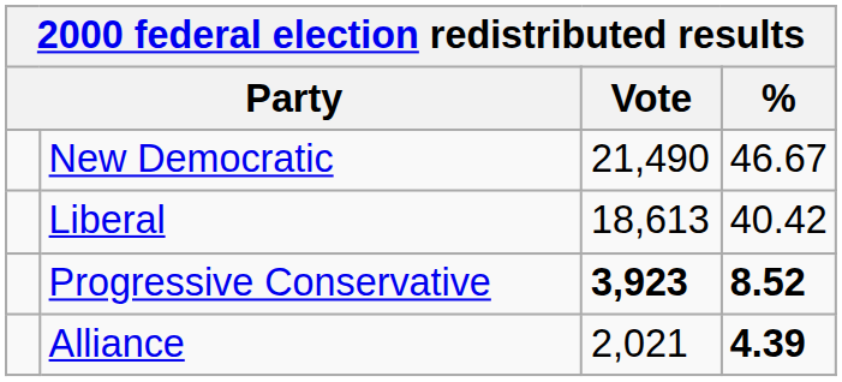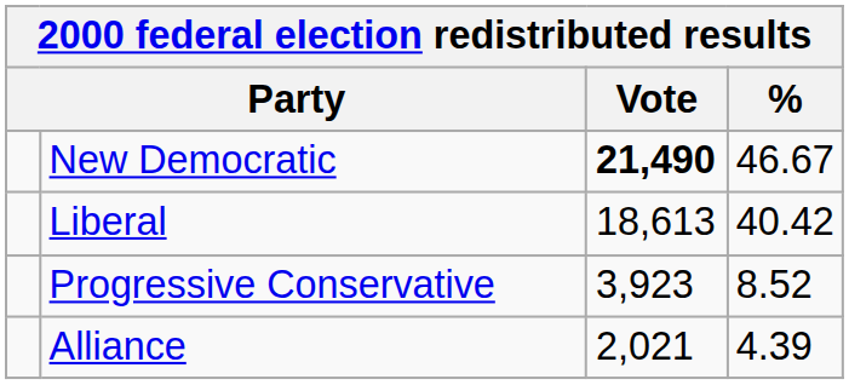New Democratic | Vote: normal -> bold
Progressive Conservative | Vote: bold -> normal
Progressive Conservative | %: bold -> normal
Alliance | %: bold -> normal
